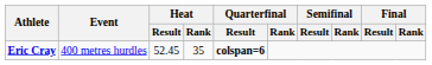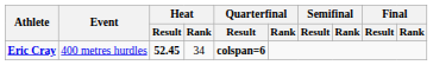Eric Cray | Heat / Result: normal -> bold
Eric Cray | Heat / Rank: 35 -> 34
